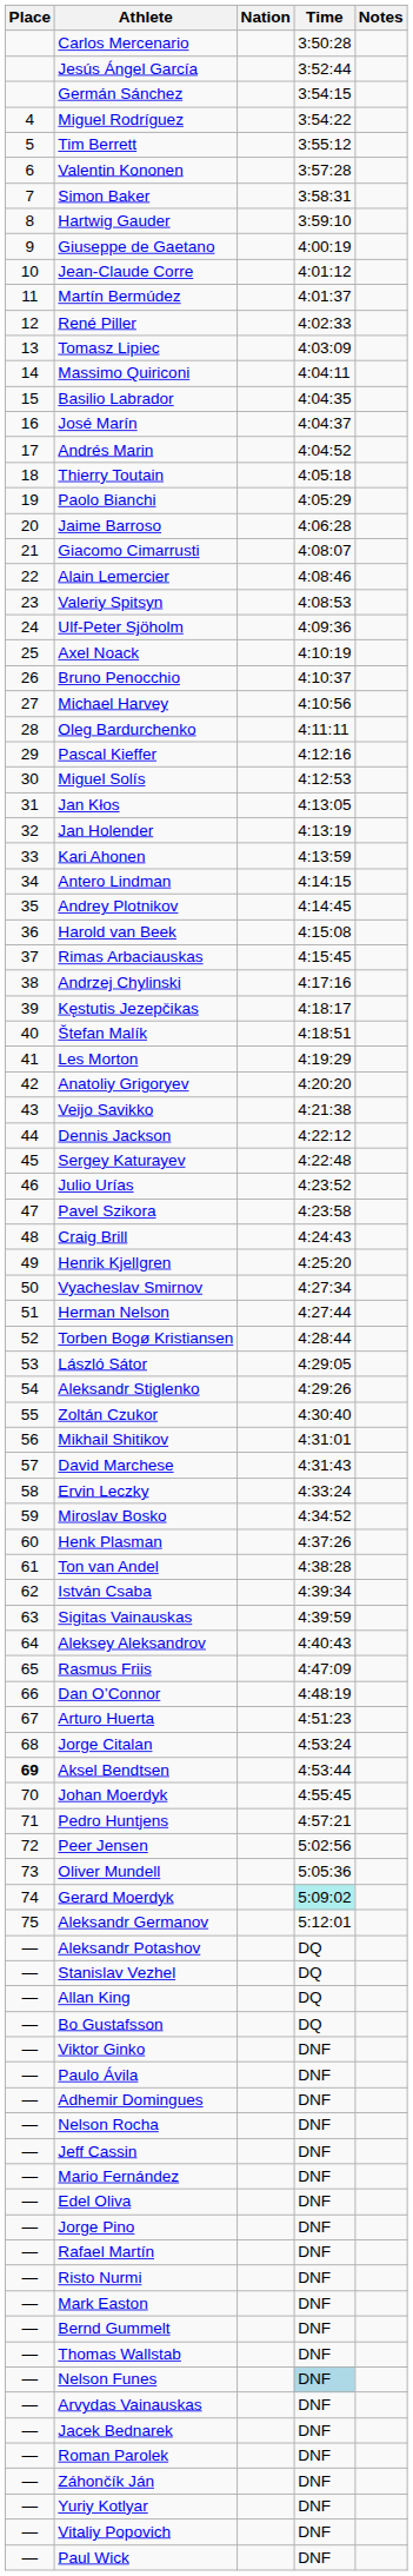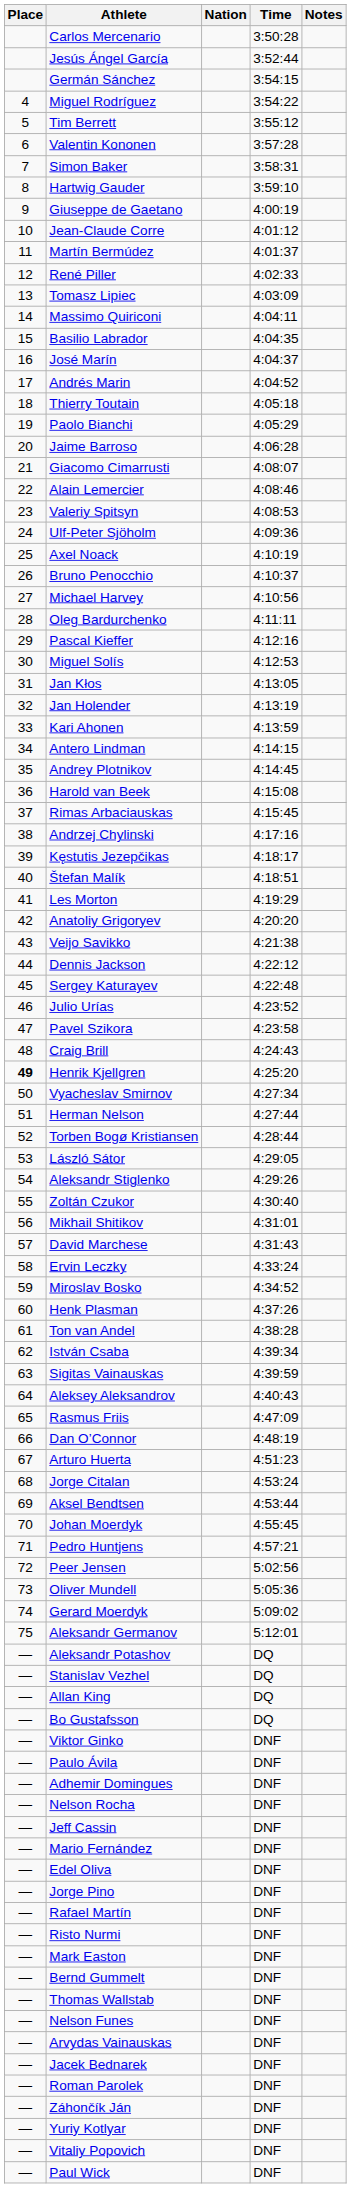Henrik Kjellgren | Place: normal -> bold
Aksel Bendtsen | Place: bold -> normal
Gerard Moerdyk | Time: paleturquoise background -> no background
Nelson Funes | Time: lightblue background -> no background
